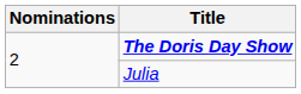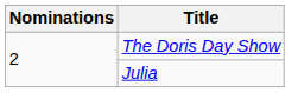The Doris Day Show | Title: bold -> normal
